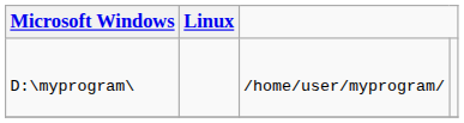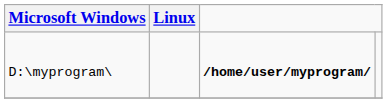D:\myprogram\ | column 3: normal -> bold
